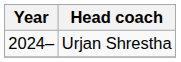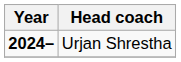Urjan Shrestha | Year: normal -> bold
